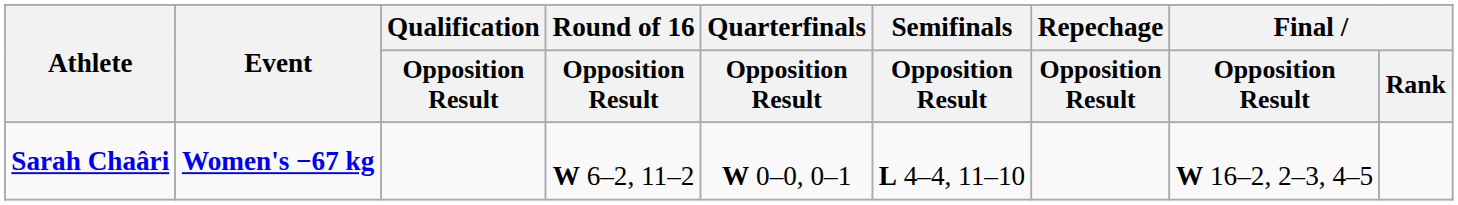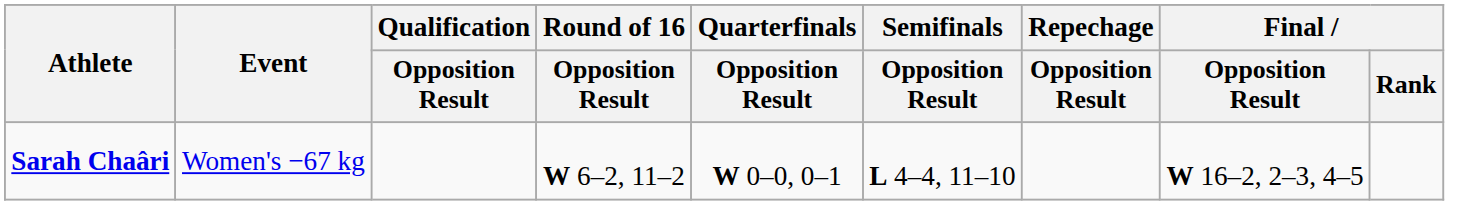Sarah Chaâri | Event: bold -> normal
